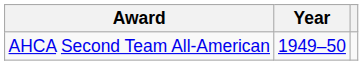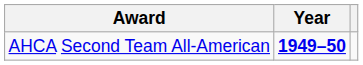row 2 | Year: normal -> bold
